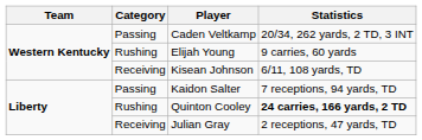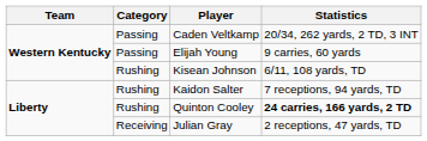Elijah Young | Category: Rushing -> Passing
Kisean Johnson | Category: Receiving -> Rushing
Kaidon Salter | Category: Passing -> Rushing
